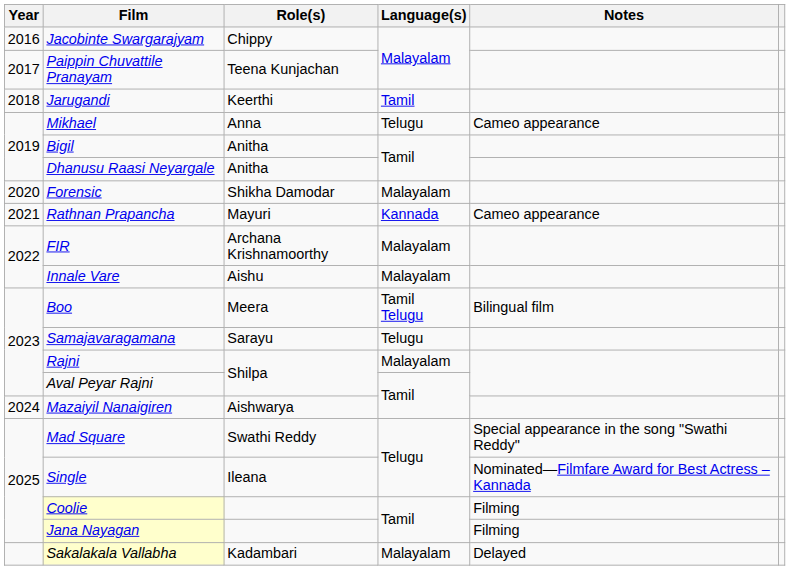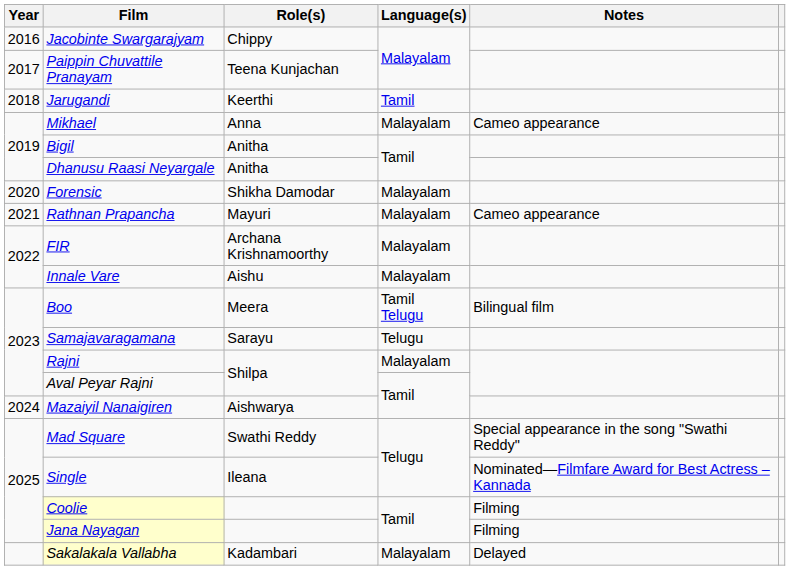Mikhael | Language(s): Telugu -> Malayalam
Rathnan Prapancha | Language(s): Kannada -> Malayalam
